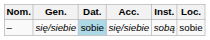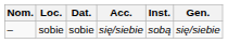columns swapped: Gen. <-> Loc.
row 2 | Dat.: lightblue background -> no background
